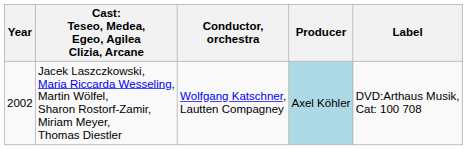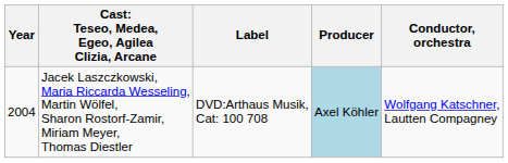columns swapped: Conductor, orchestra <-> Label
row 2 | Year: 2002 -> 2004
